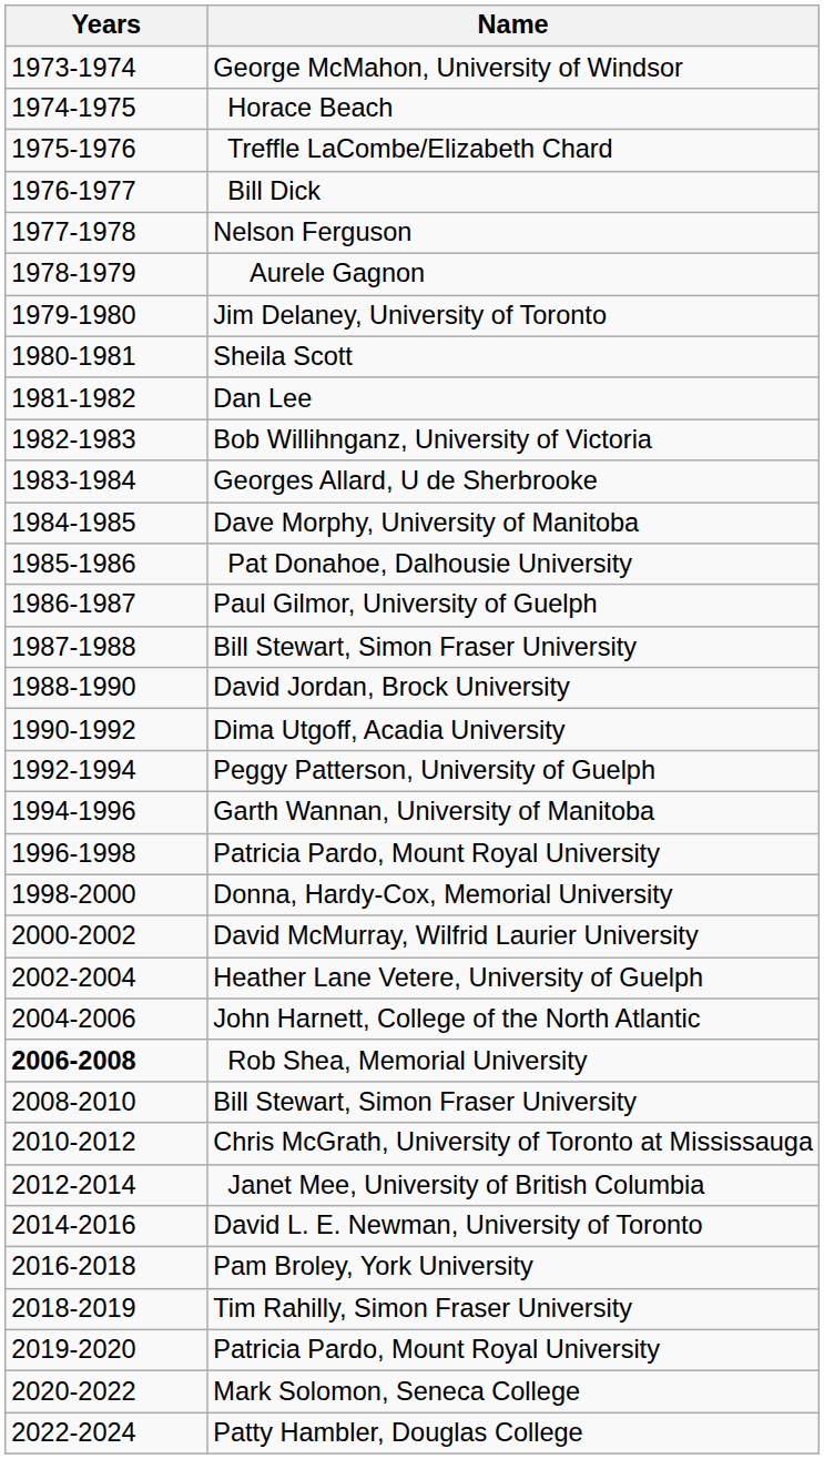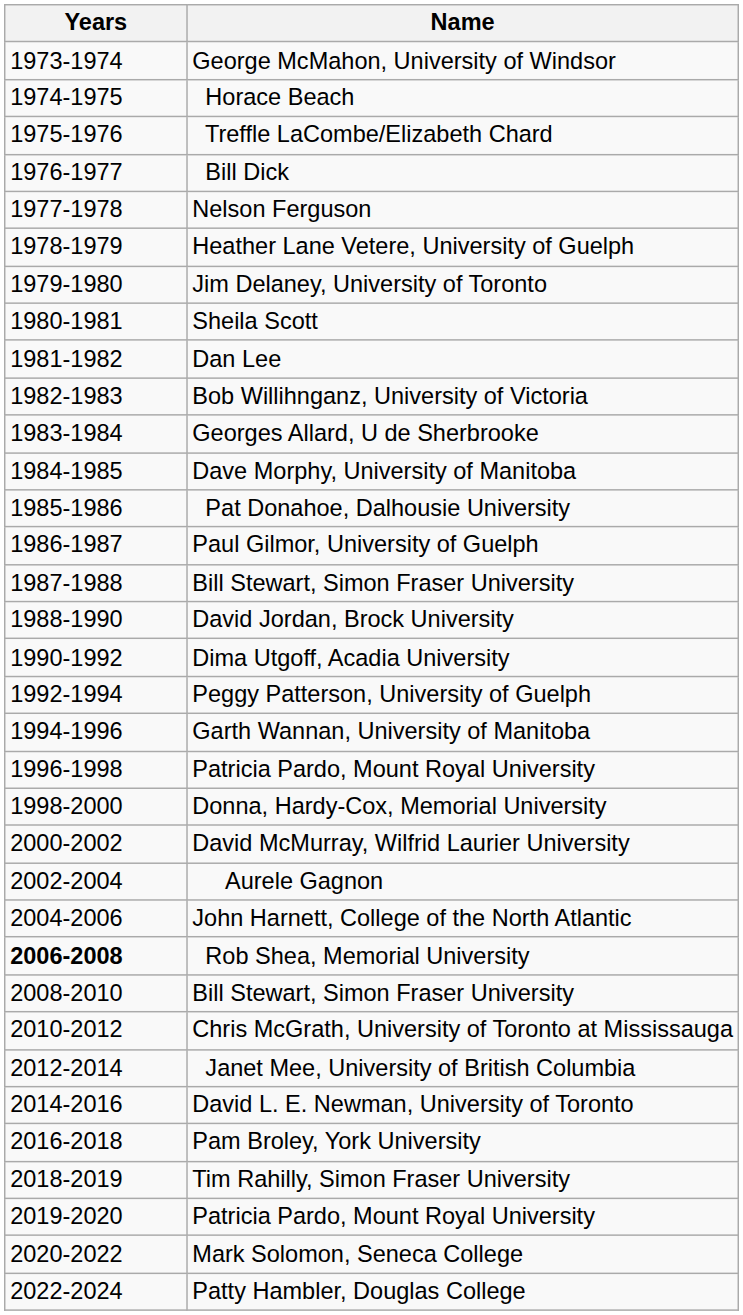row 7 | Name: Aurele Gagnon -> Heather Lane Vetere, University of Guelph
row 24 | Name: Heather Lane Vetere, University of Guelph -> Aurele Gagnon
